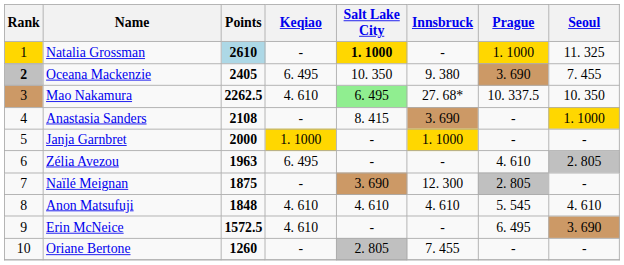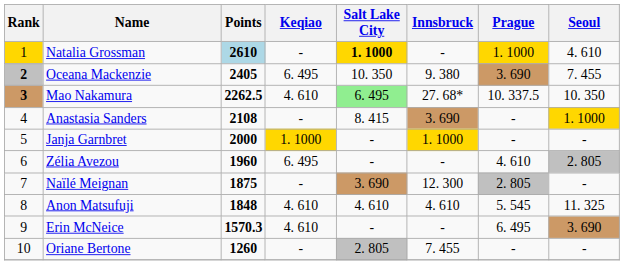Natalia Grossman | Seoul: 11. 325 -> 4. 610
Mao Nakamura | Rank: normal -> bold
Zélia Avezou | Points: 1963 -> 1960
Anon Matsufuji | Seoul: 4. 610 -> 11. 325
Erin McNeice | Points: 1572.5 -> 1570.3
